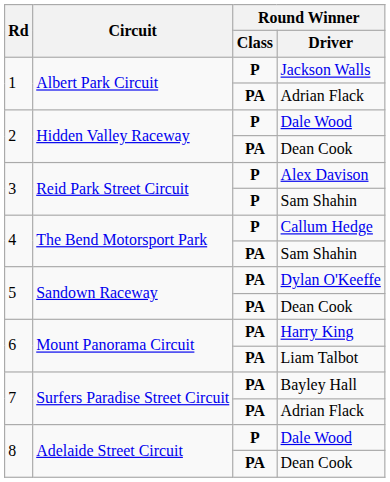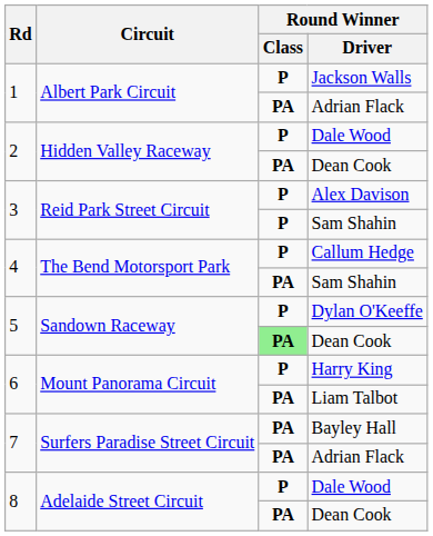Dylan O'Keeffe | Round Winner / Class: PA -> P
5 / Dean Cook | Round Winner / Class: no background -> lightgreen background
Harry King | Round Winner / Class: PA -> P
